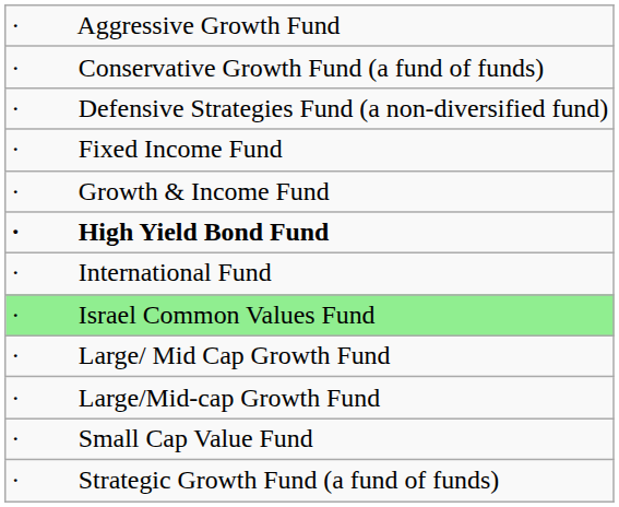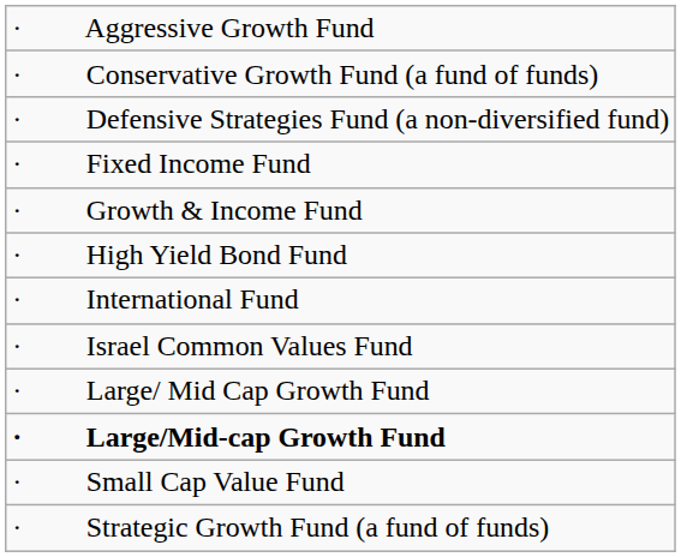row 6 | column 1: bold -> normal
row 8 | column 1: lightgreen background -> no background
row 10 | column 1: normal -> bold
